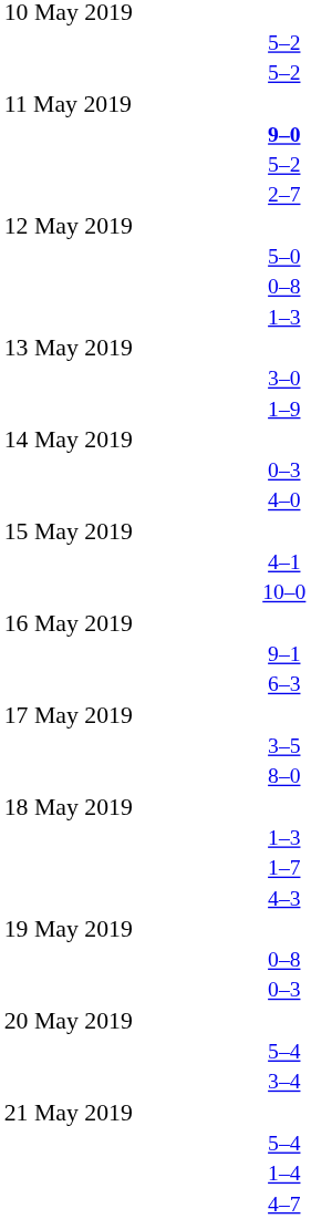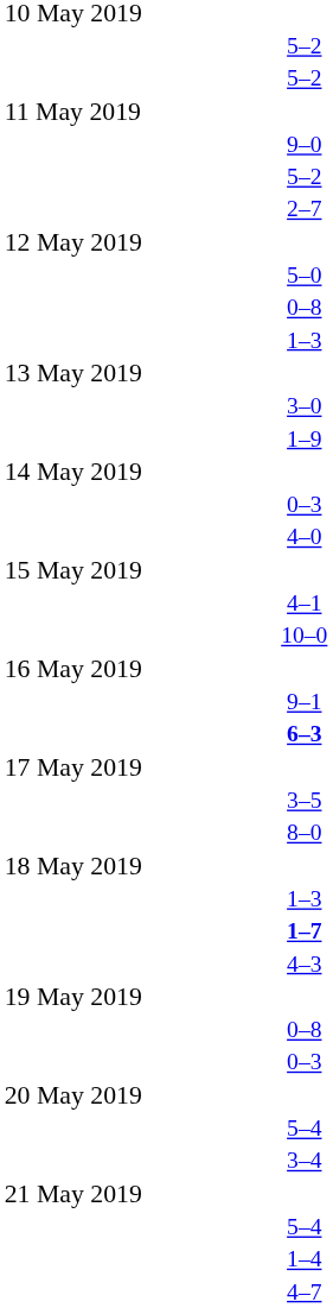9–0 | column 2: bold -> normal
6–3 | column 2: normal -> bold
1–7 | column 2: normal -> bold
